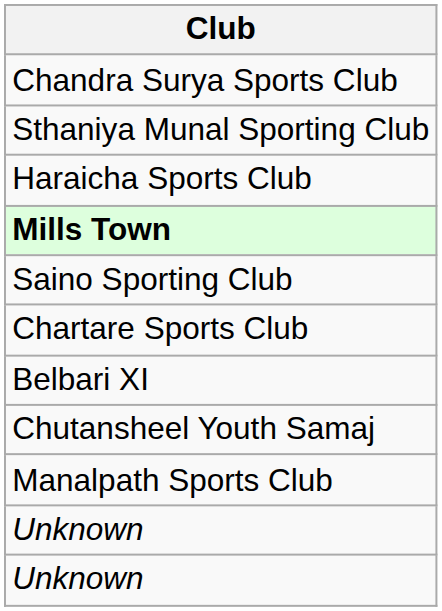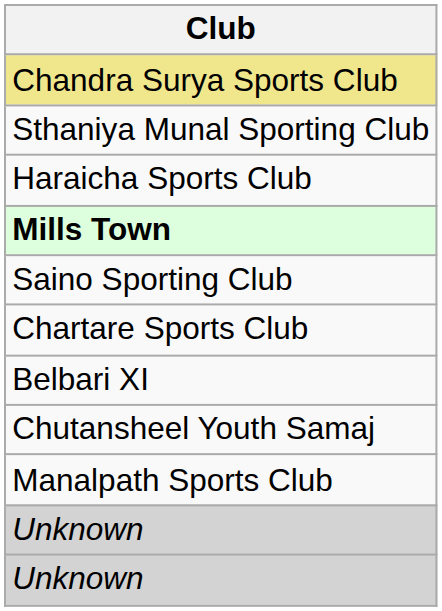row 2 | column 1: no background -> khaki background
row 11 | column 1: no background -> lightgrey background
row 12 | column 1: no background -> lightgrey background
